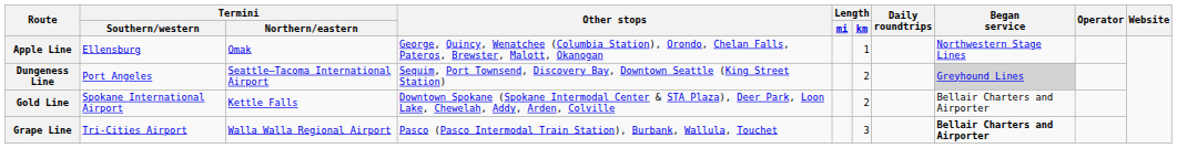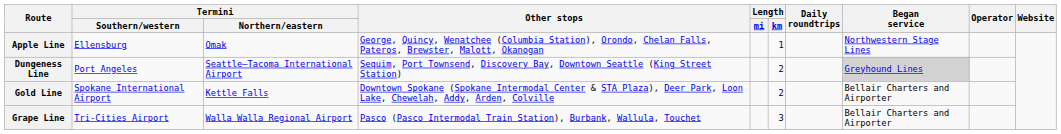Grape Line | Began service: bold -> normal
